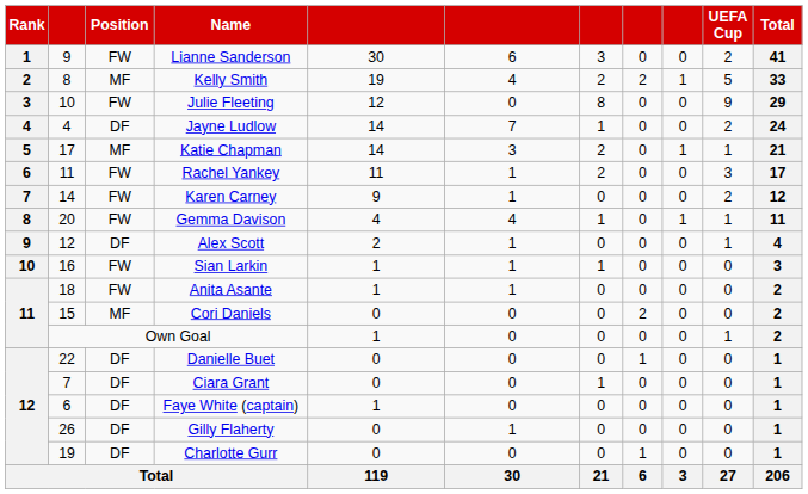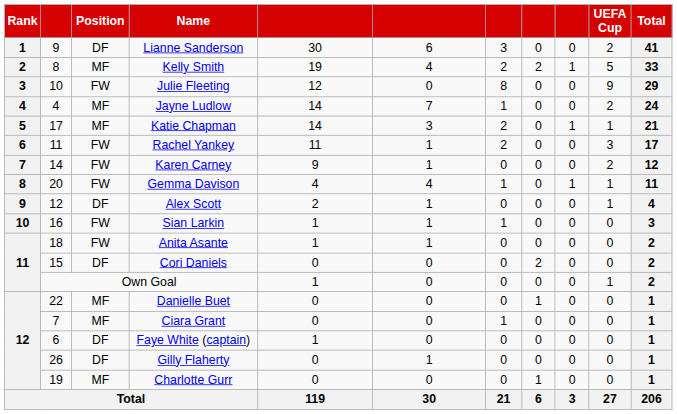Lianne Sanderson | Position: FW -> DF
Jayne Ludlow | Position: DF -> MF
Cori Daniels | Position: MF -> DF
Danielle Buet | Position: DF -> MF
Ciara Grant | Position: DF -> MF
Charlotte Gurr | Position: DF -> MF
